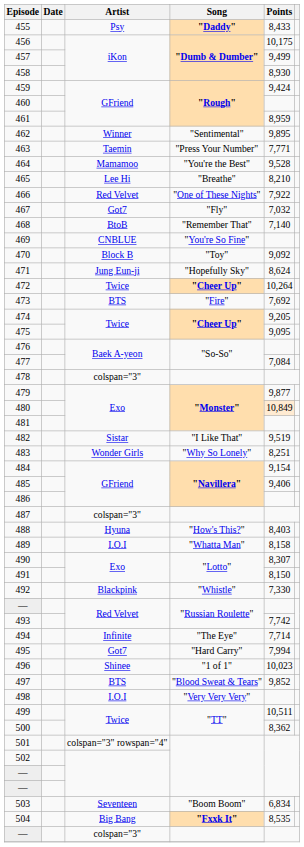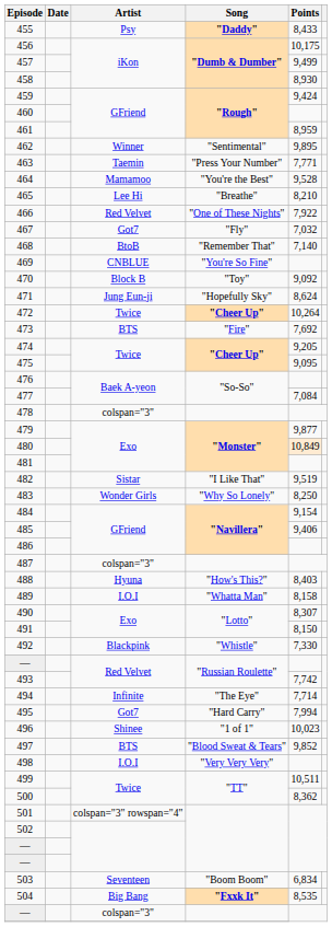483 | Points: 8,251 -> 8,250
